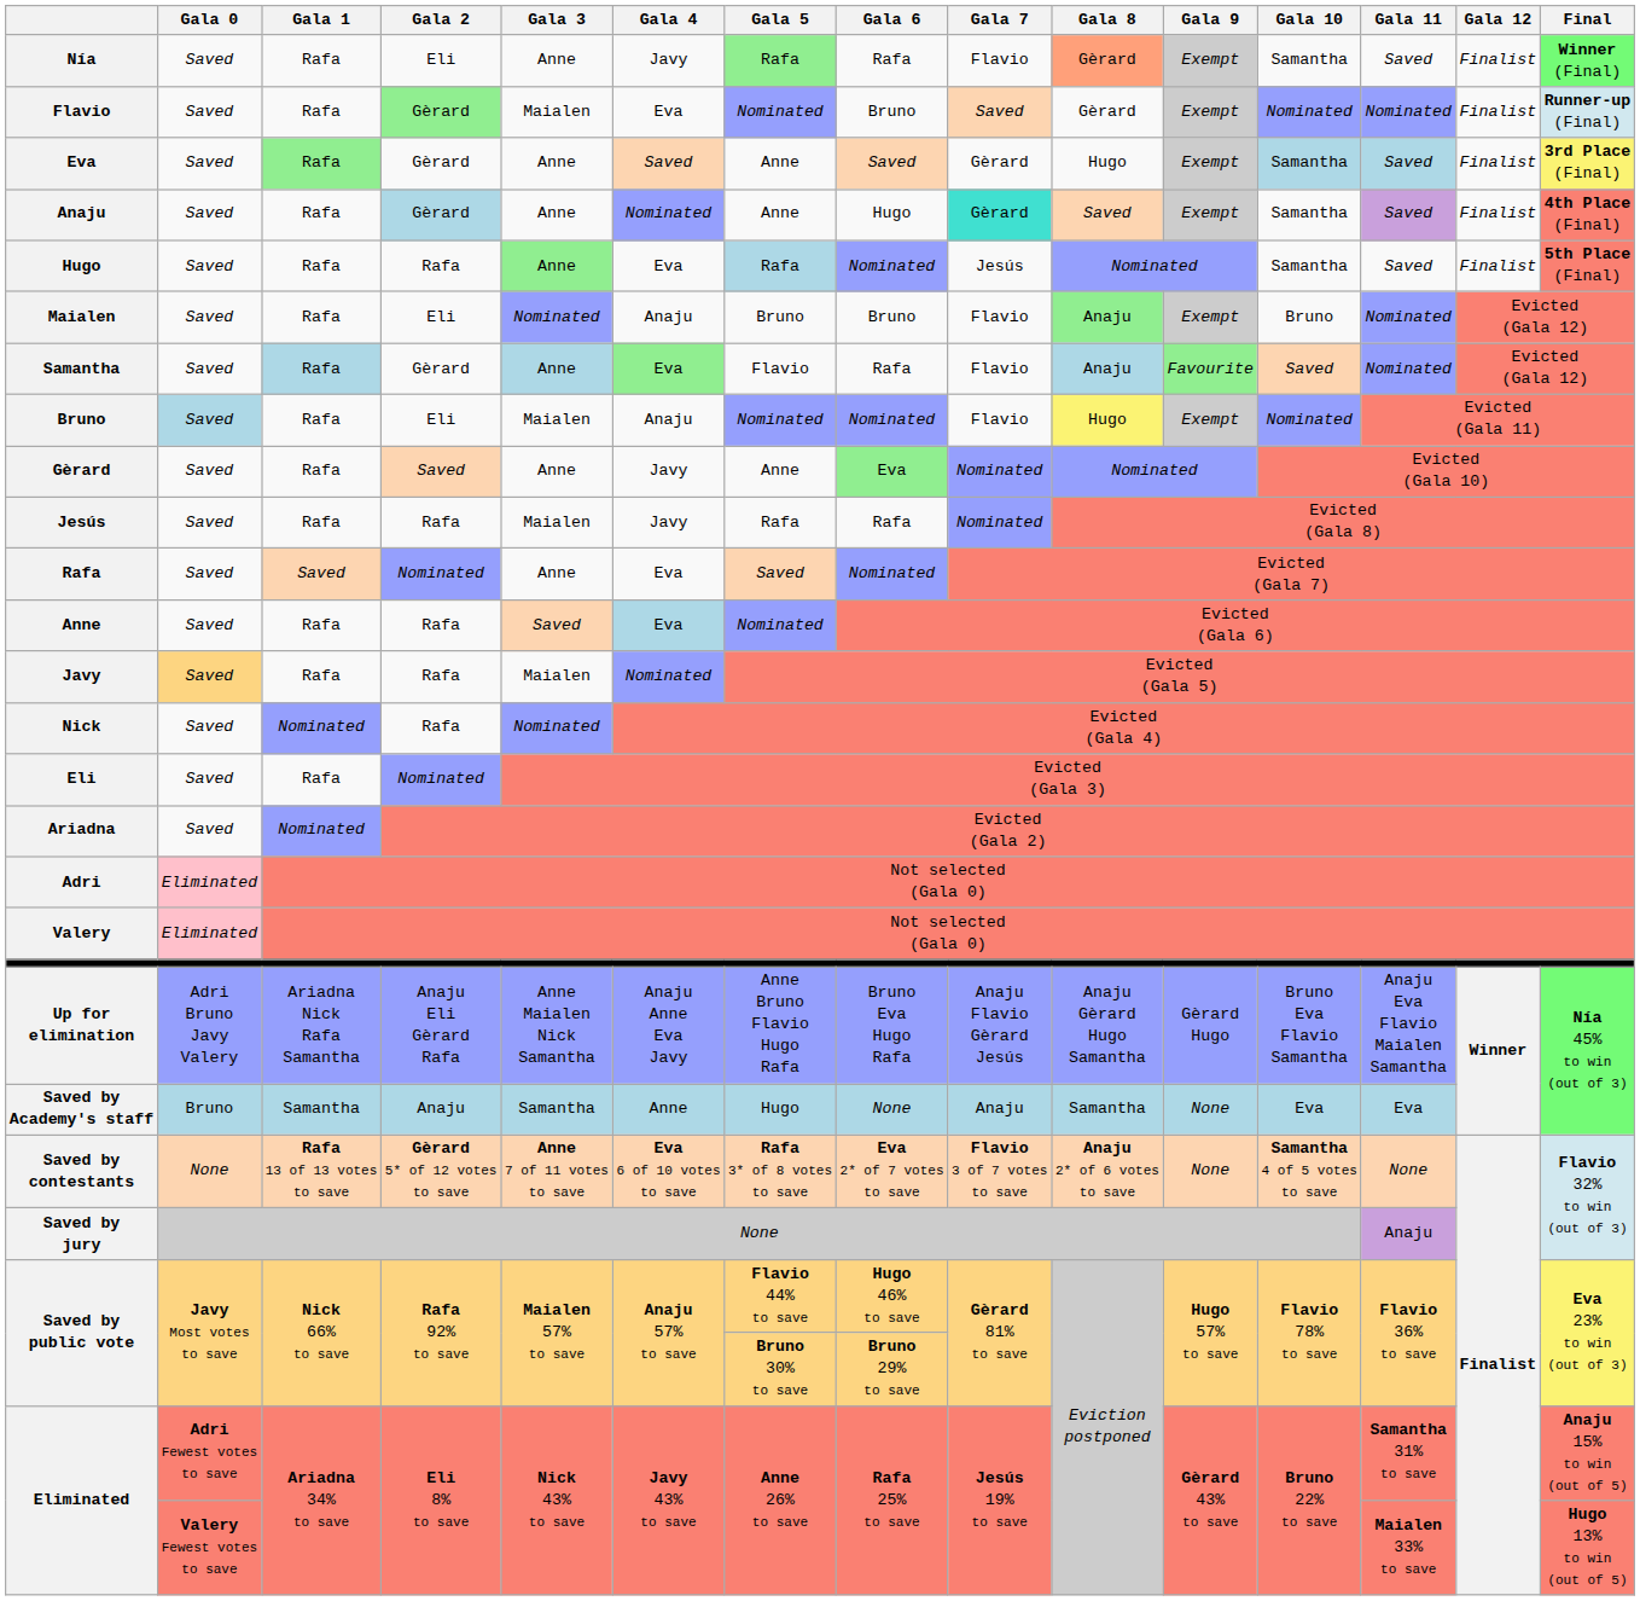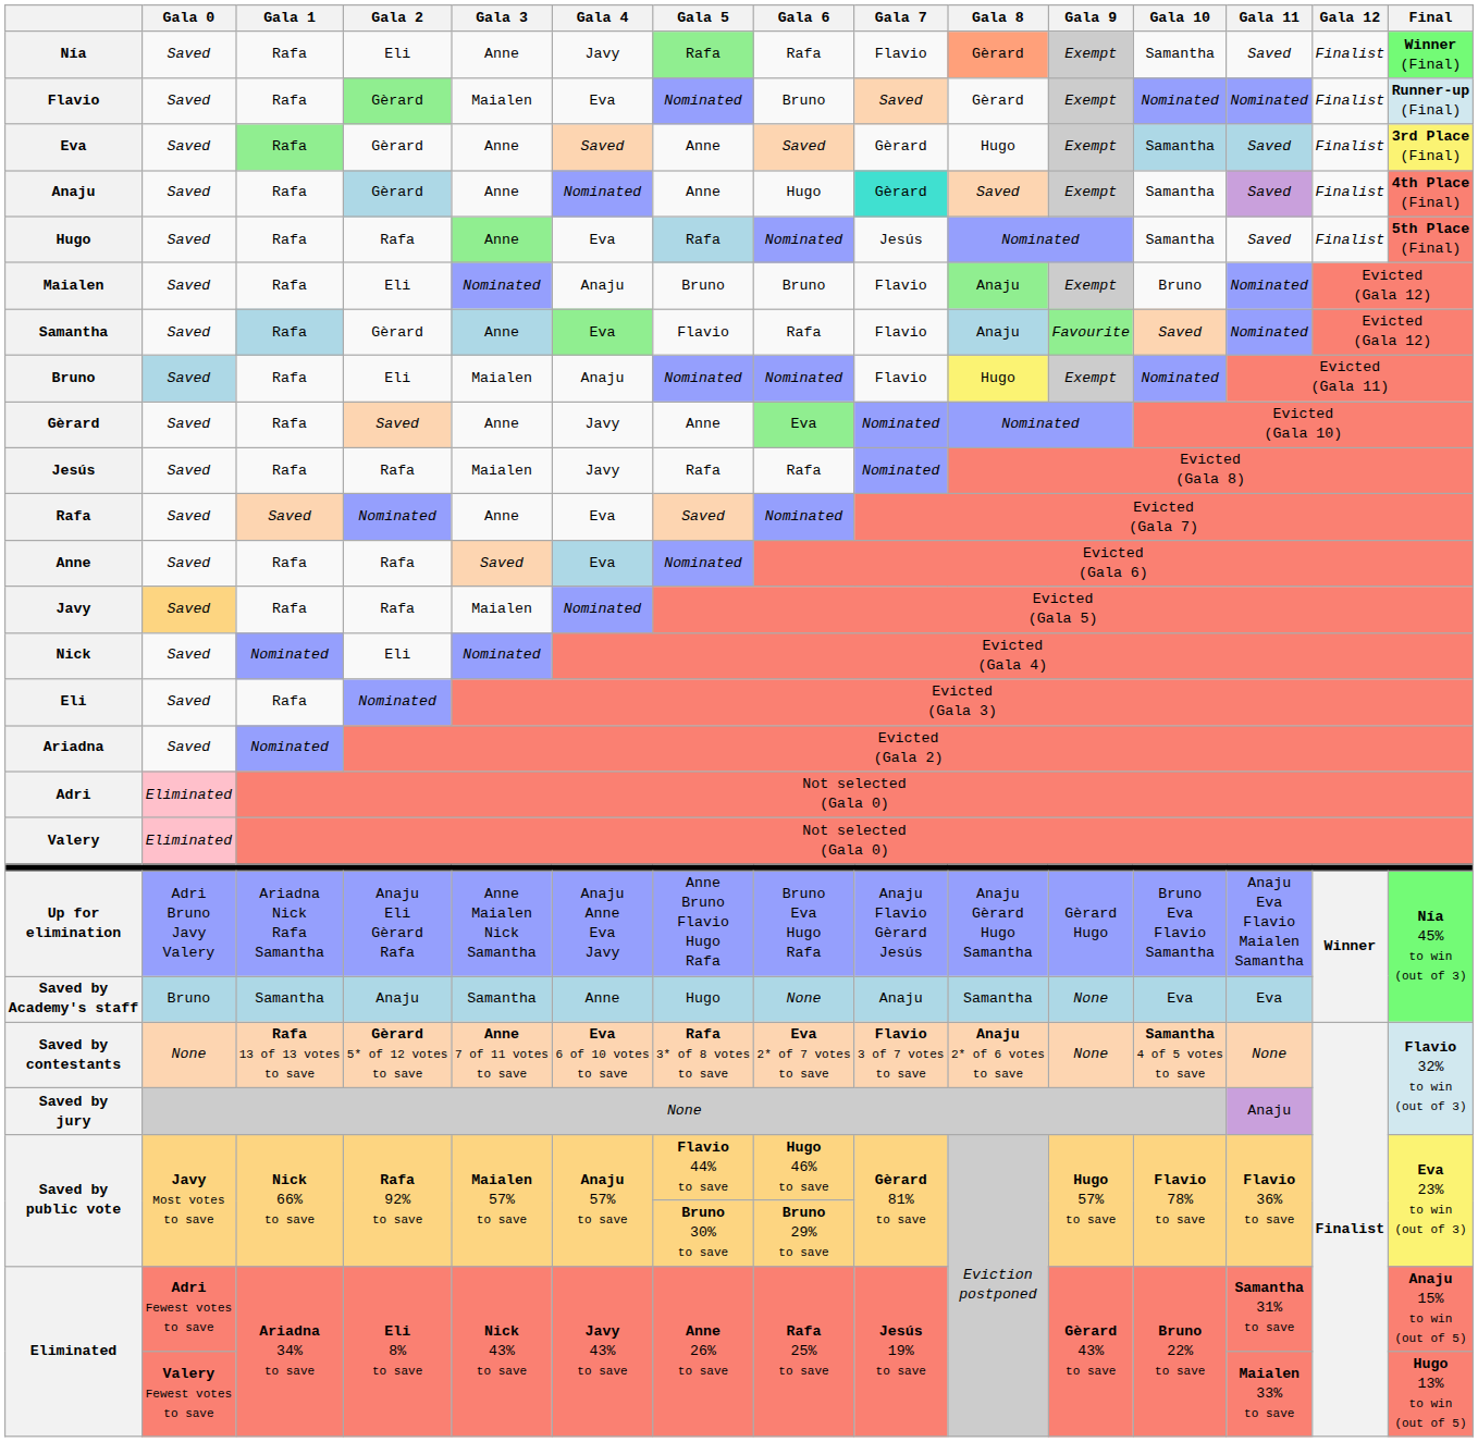Nick | Gala 2: Rafa -> Eli
